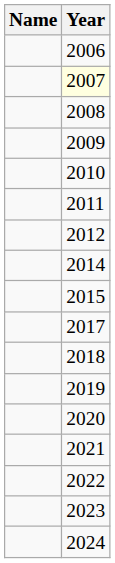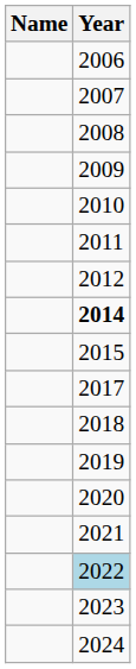2007 | Year: lightyellow background -> no background
2014 | Year: normal -> bold
2022 | Year: no background -> lightblue background
